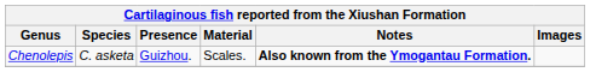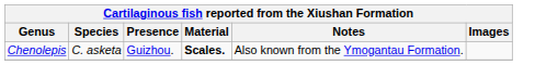Chenolepis | Material: normal -> bold
Chenolepis | Notes: bold -> normal
